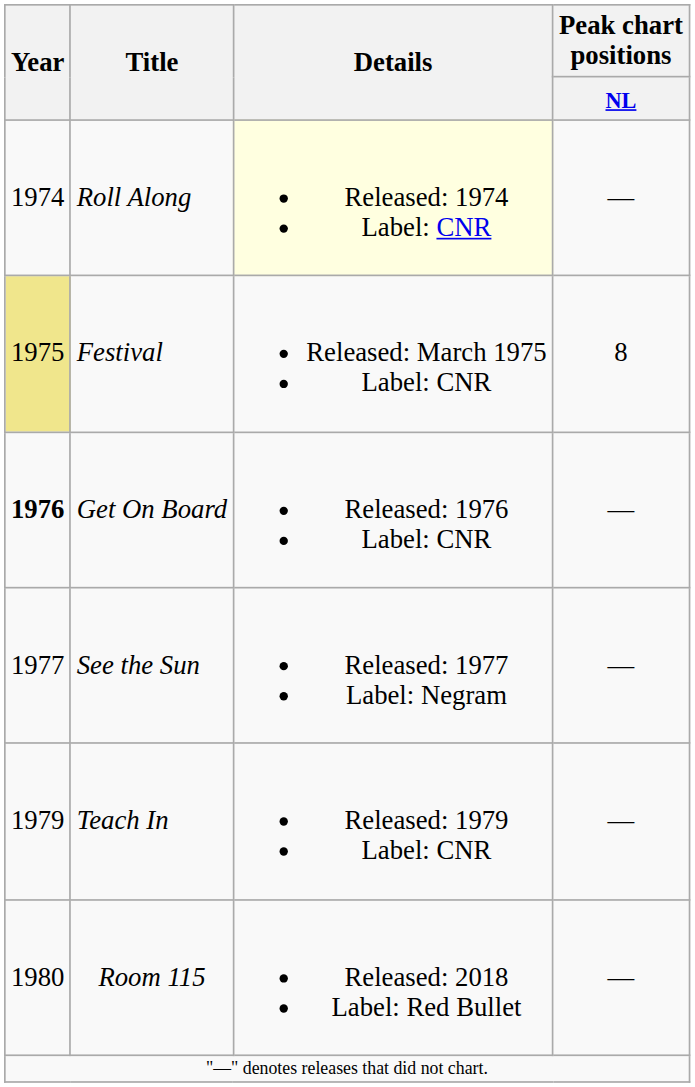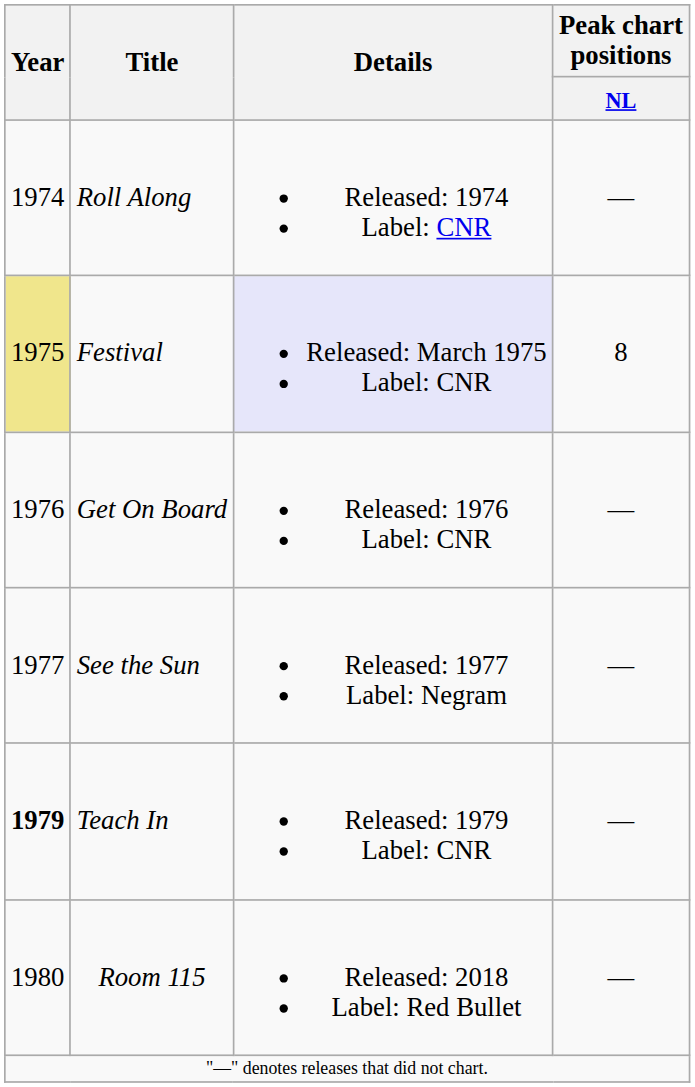Roll Along | Details: lightyellow background -> no background
Festival | Details: no background -> lavender background
Get On Board | Year: bold -> normal
Teach In | Year: normal -> bold
